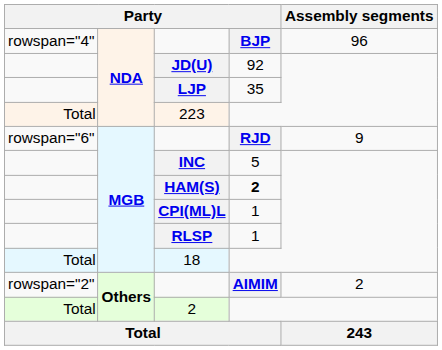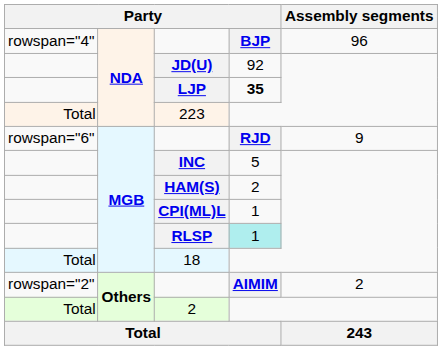LJP | column 4: normal -> bold
HAM(S) | column 4: bold -> normal
RLSP | column 4: no background -> paleturquoise background
